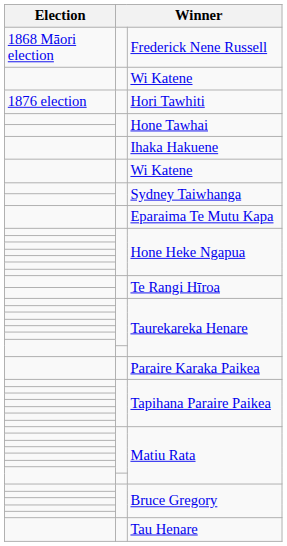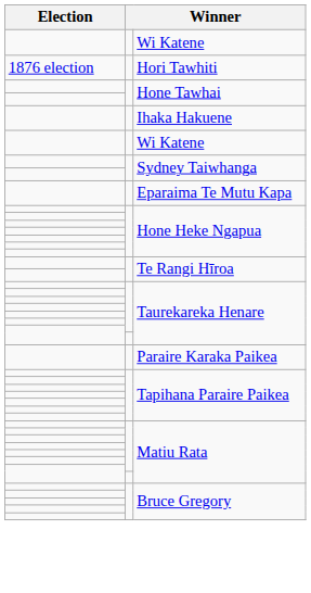- row: 1868 Māori election | Frederick Nene Russell
- row: Tau Henare
